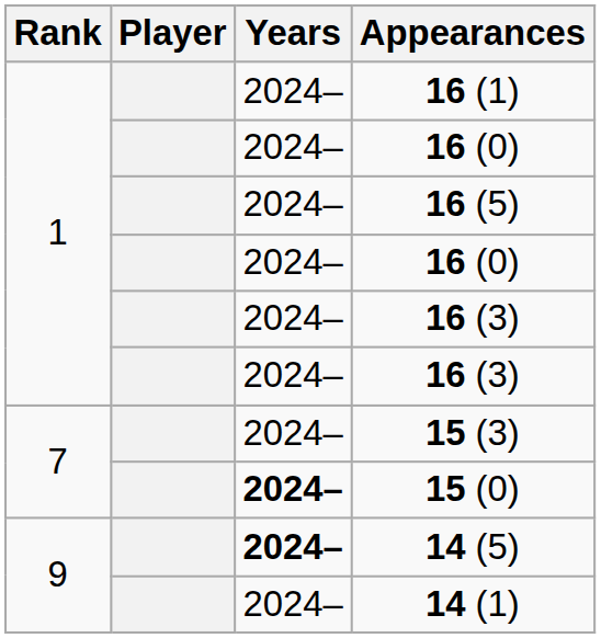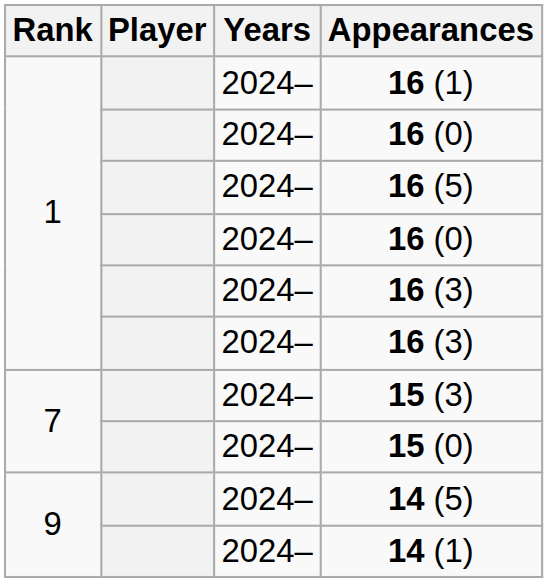15 (0) | Years: bold -> normal
14 (5) | Years: bold -> normal
